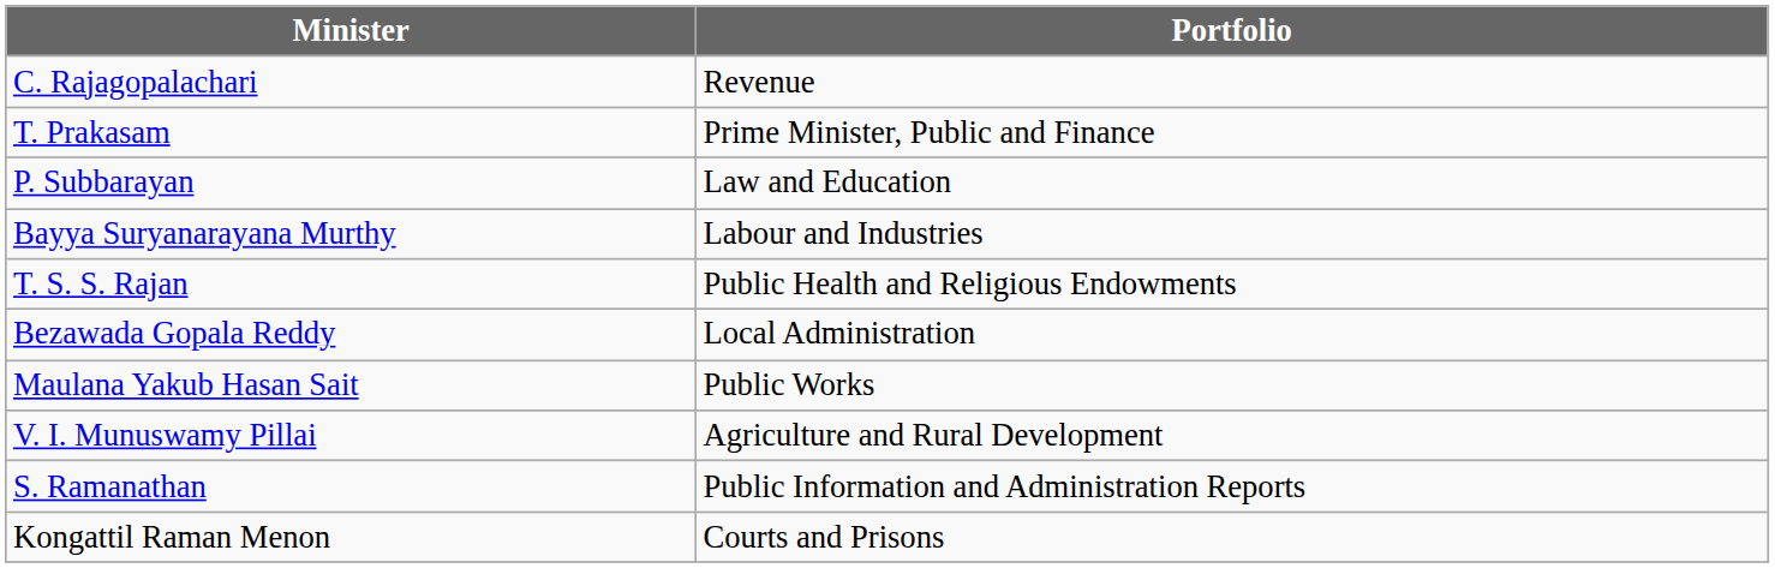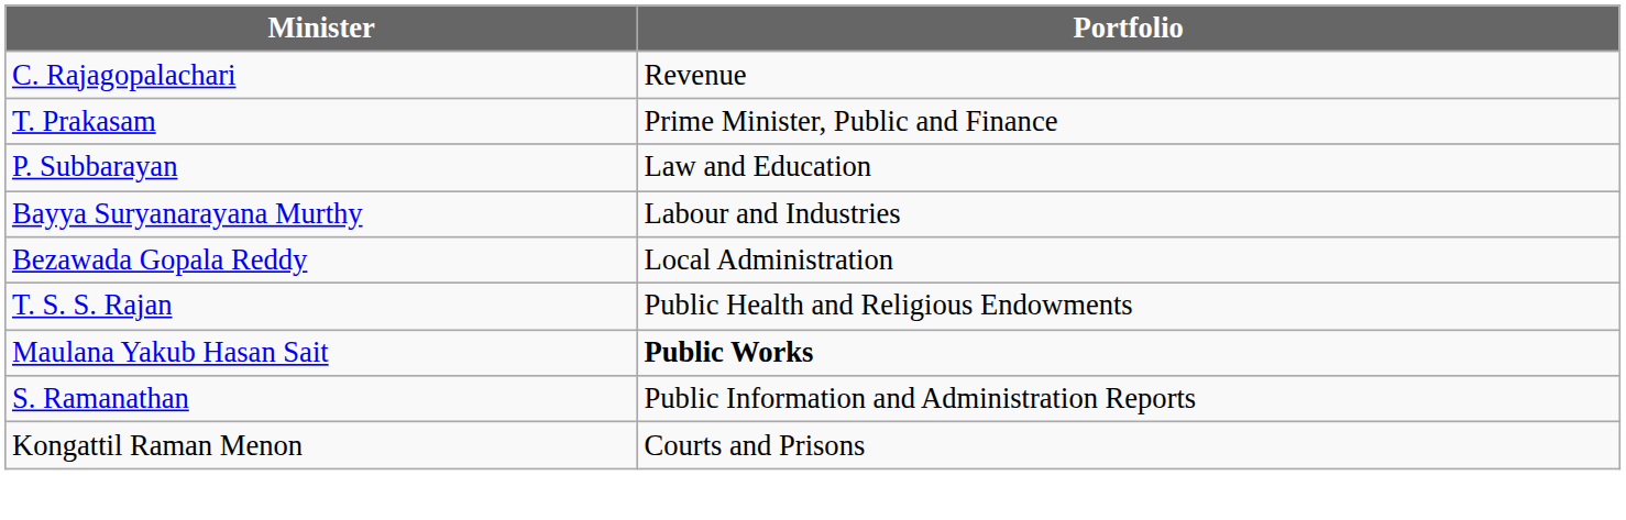rows swapped: Bezawada Gopala Reddy <-> T. S. S. Rajan
Maulana Yakub Hasan Sait | Portfolio: normal -> bold
- row: V. I. Munuswamy Pillai | Agriculture and Rural Development
